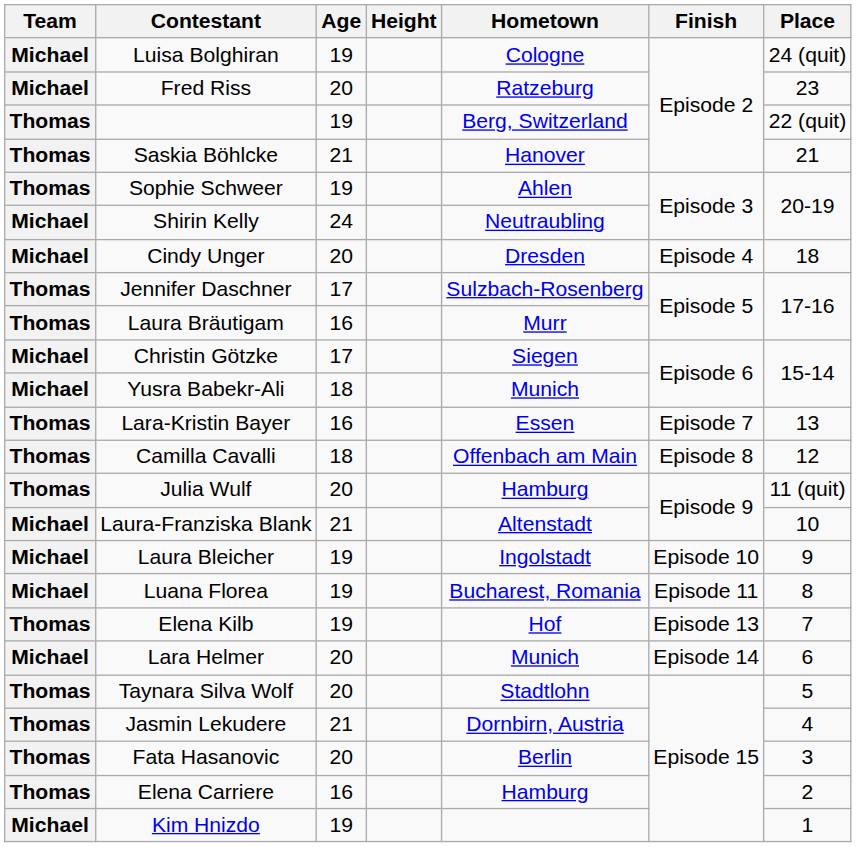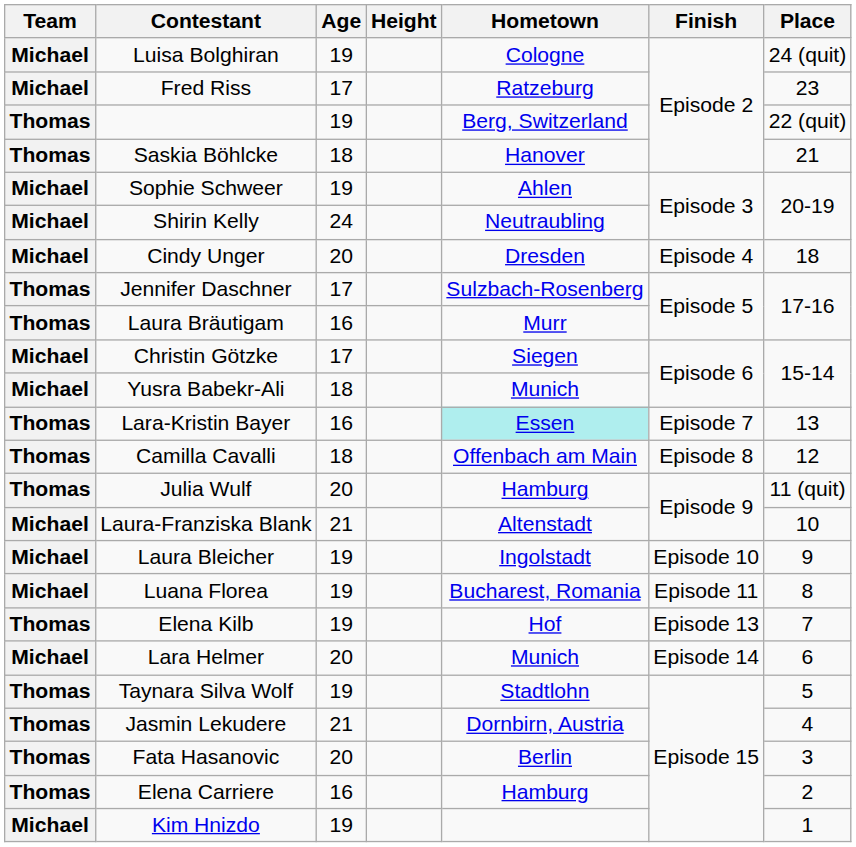Fred Riss | Age: 20 -> 17
Saskia Böhlcke | Age: 21 -> 18
Sophie Schweer | Team: Thomas -> Michael
Lara-Kristin Bayer | Hometown: no background -> paleturquoise background
Taynara Silva Wolf | Age: 20 -> 19
